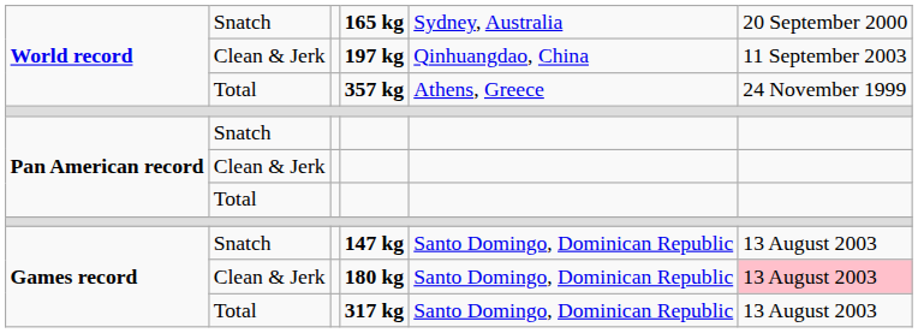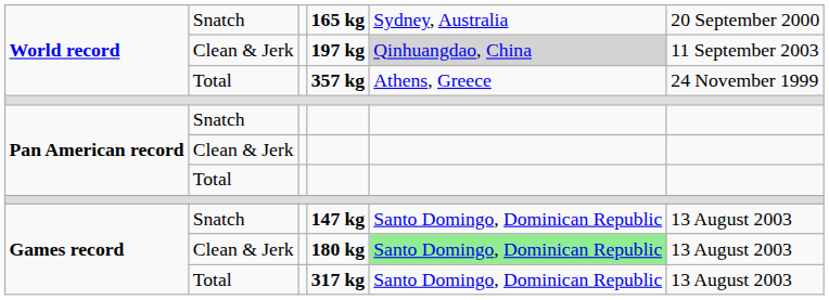197 kg | column 5: no background -> lightgrey background
180 kg | column 5: no background -> lightgreen background
180 kg | column 6: pink background -> no background
